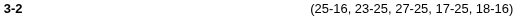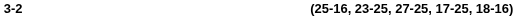row 1 | column 2: normal -> bold
